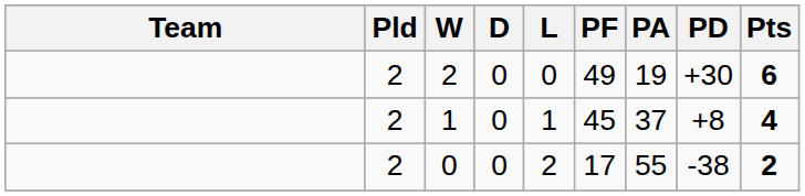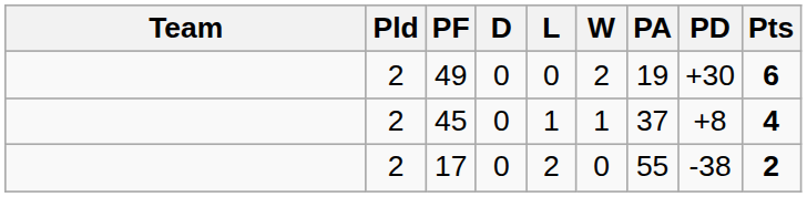columns swapped: W <-> PF
